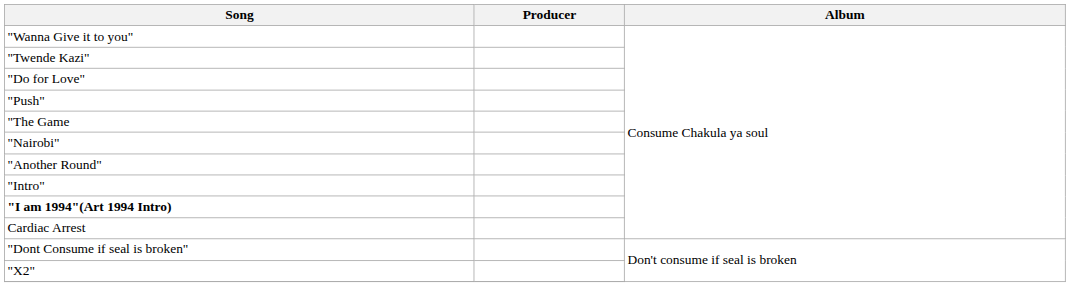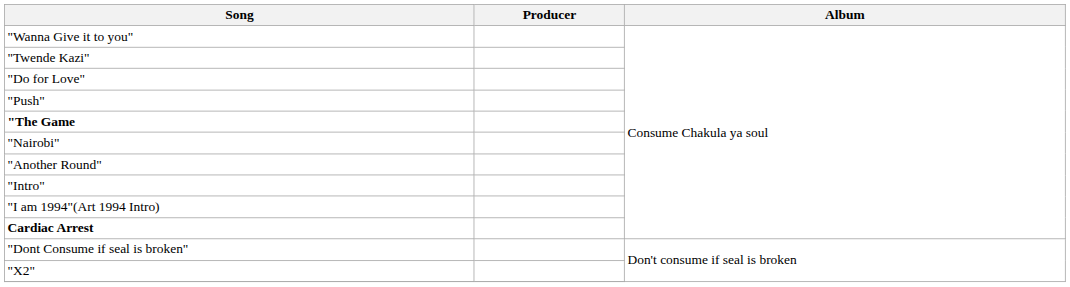"The Game | Song: normal -> bold
"I am 1994"(Art 1994 Intro) | Song: bold -> normal
Cardiac Arrest | Song: normal -> bold
